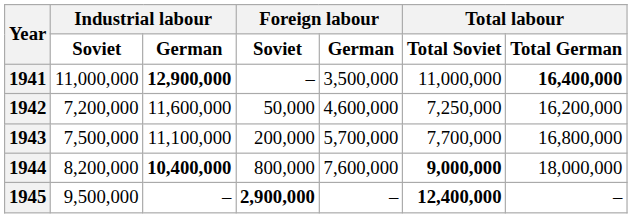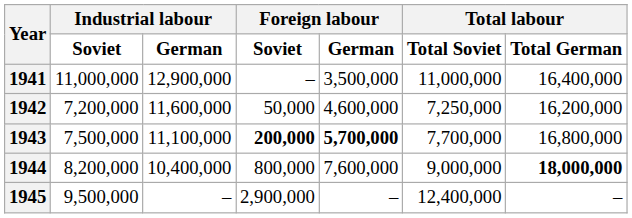1941 | Industrial labour / German: bold -> normal
1941 | Total labour / Total German: bold -> normal
1943 | Foreign labour / Soviet: normal -> bold
1943 | Foreign labour / German: normal -> bold
1944 | Industrial labour / German: bold -> normal
1944 | Total labour / Total Soviet: bold -> normal
1944 | Total labour / Total German: normal -> bold
1945 | Foreign labour / Soviet: bold -> normal
1945 | Total labour / Total Soviet: bold -> normal
